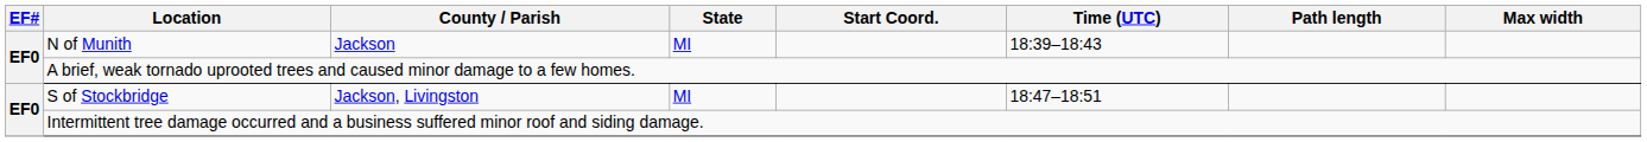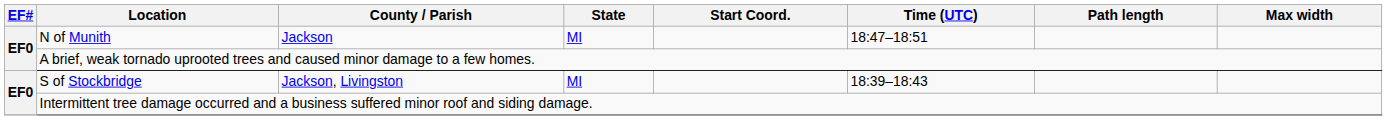N of Munith | Time (UTC): 18:39–18:43 -> 18:47–18:51
S of Stockbridge | Time (UTC): 18:47–18:51 -> 18:39–18:43
